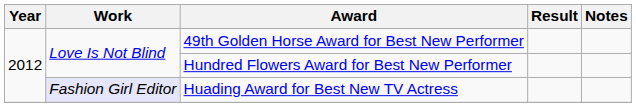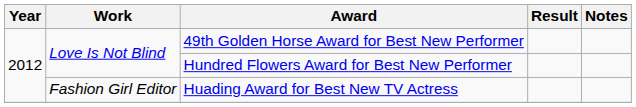Huading Award for Best New TV Actress | Work: lavender background -> no background
